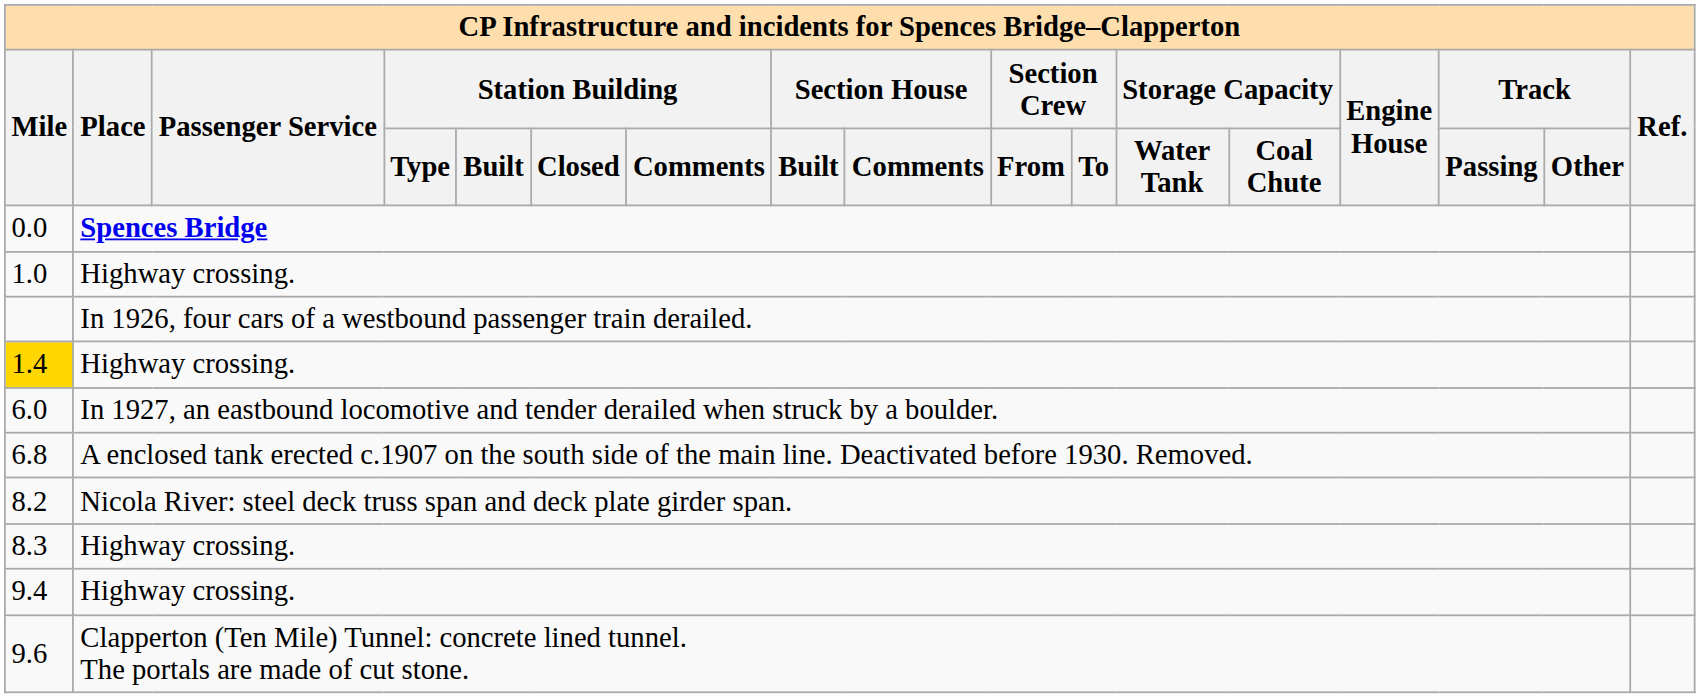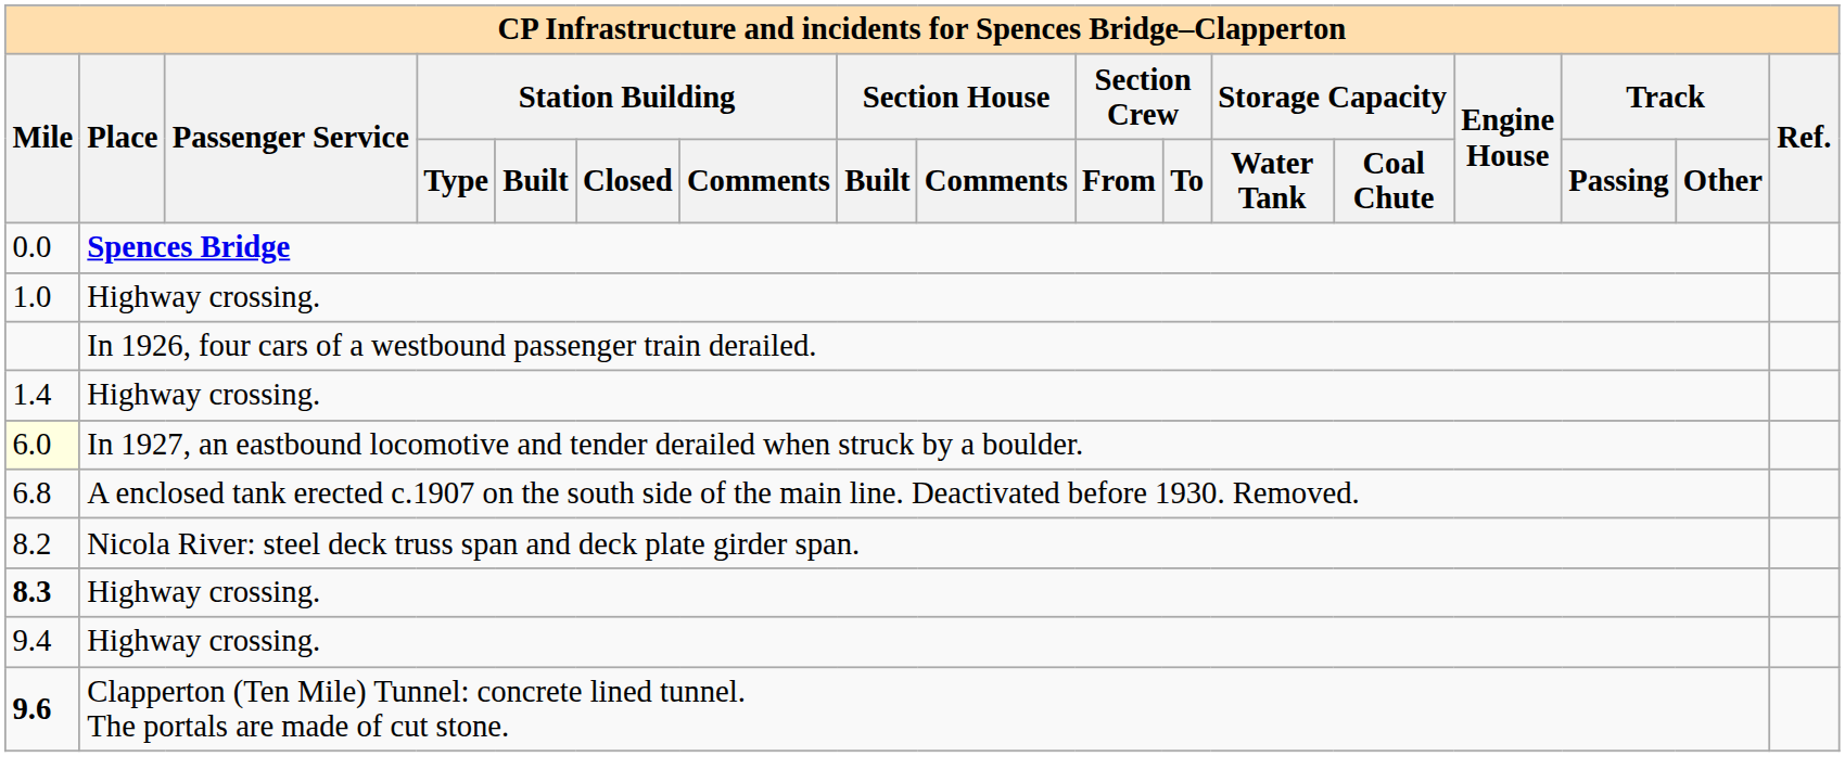1.4 | Mile: gold background -> no background
6.0 | Mile: no background -> lightyellow background
8.3 | Mile: normal -> bold
9.6 | Mile: normal -> bold
